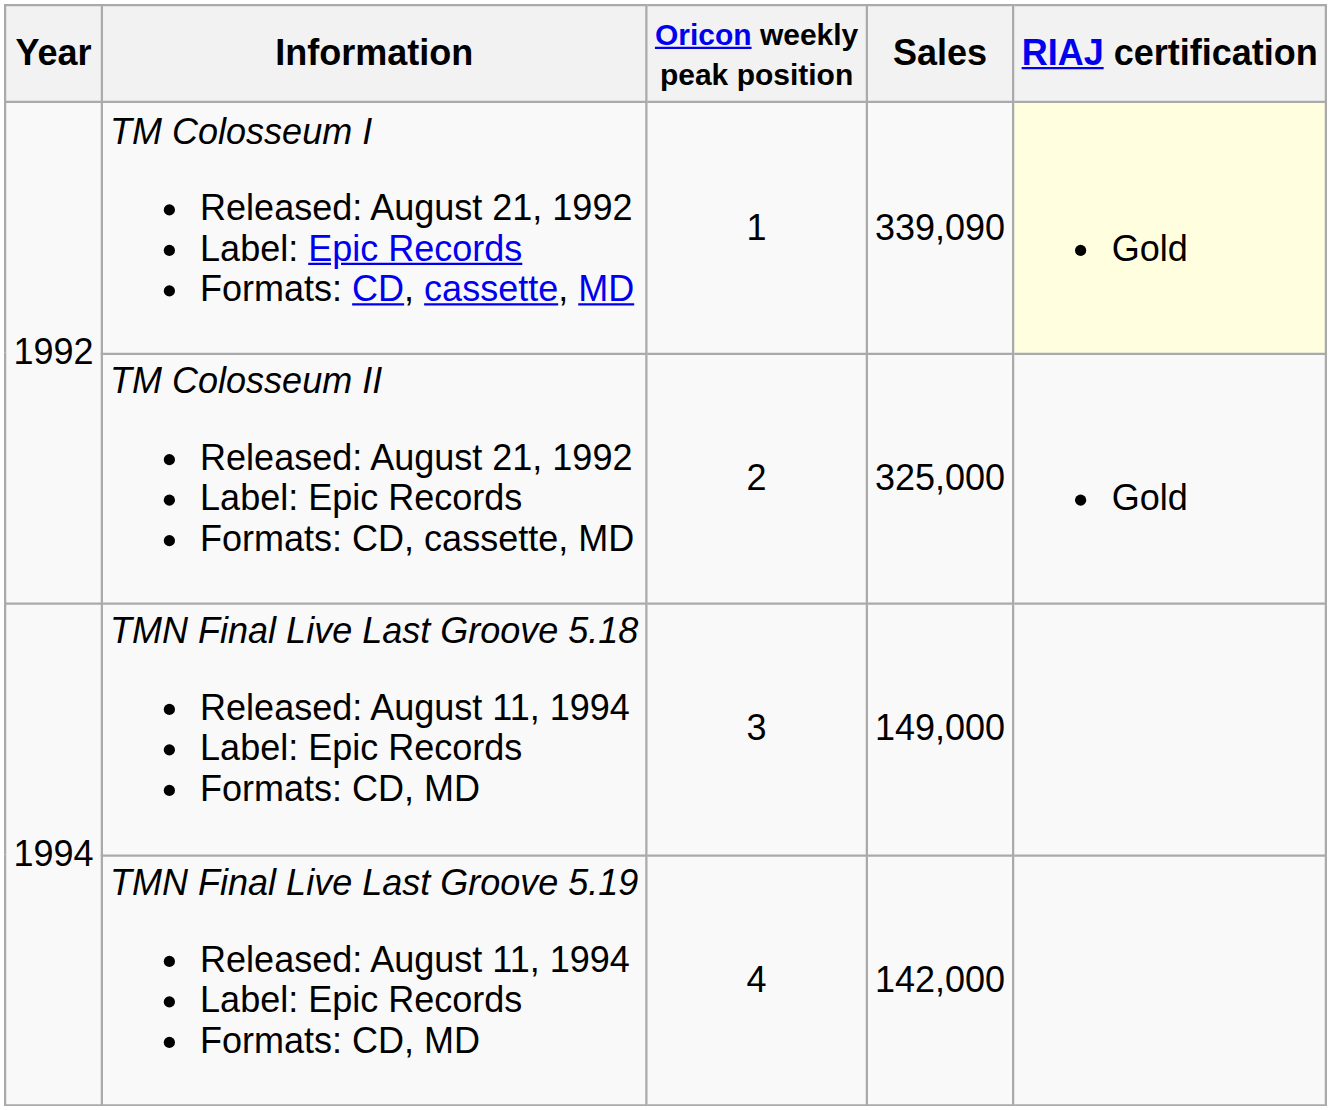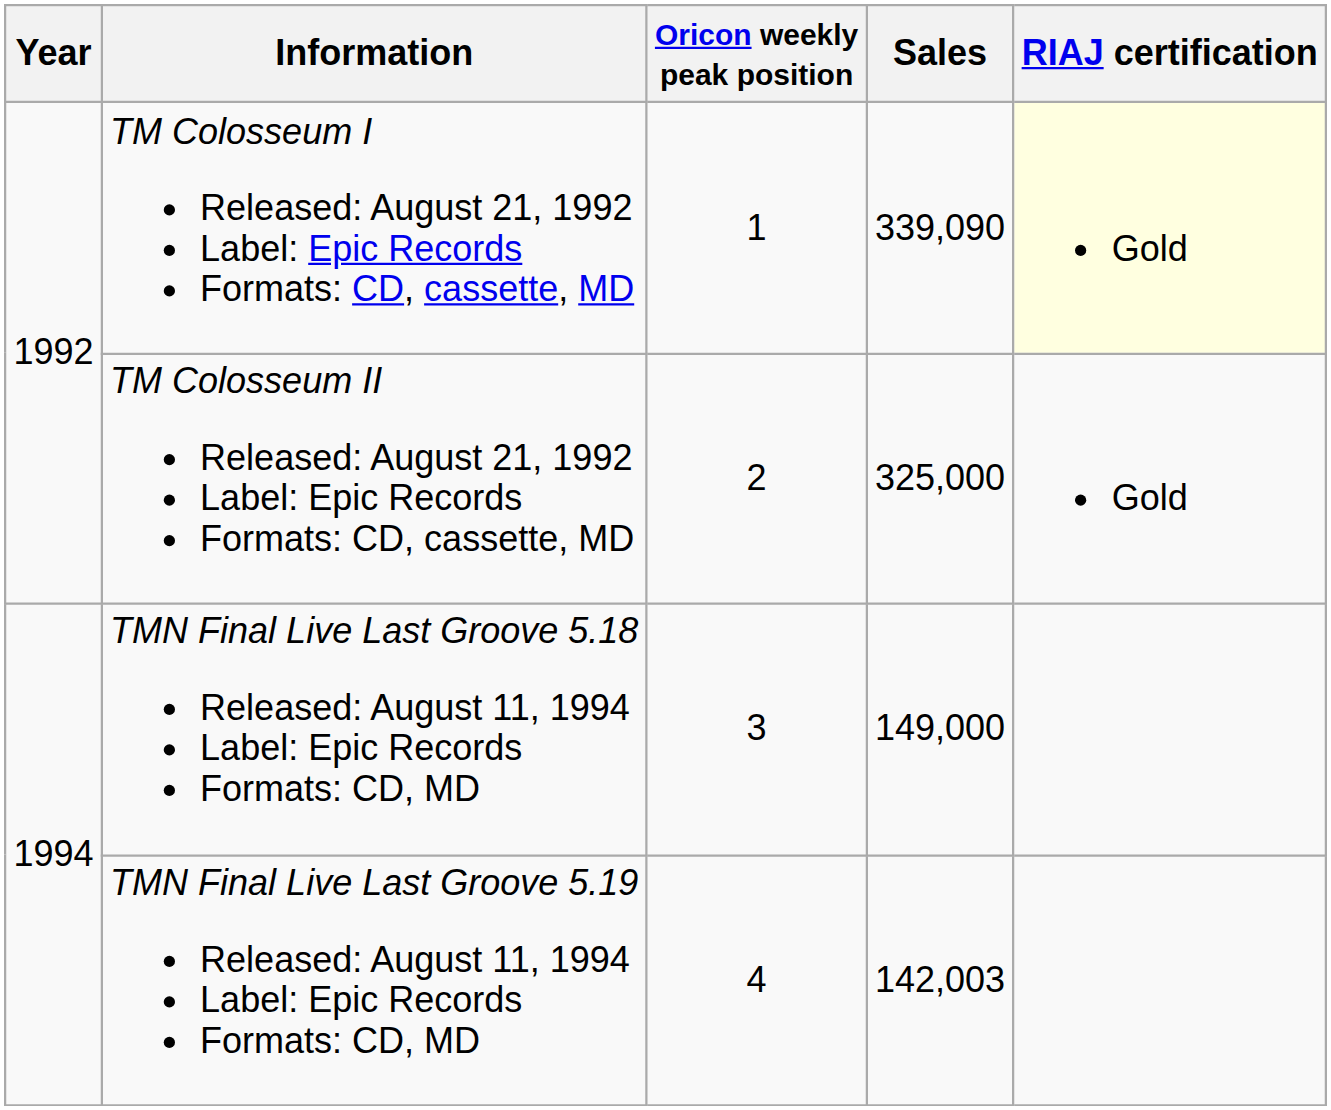row 5 | Sales: 142,000 -> 142,003
